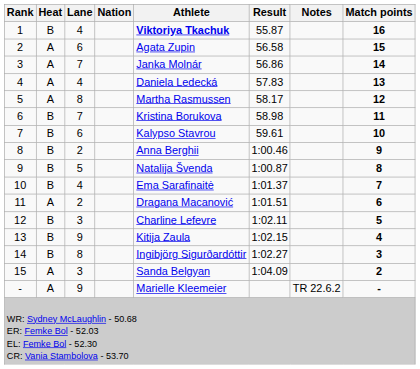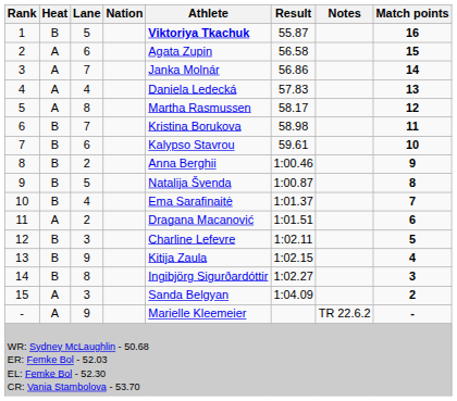1 | Lane: 4 -> 5
